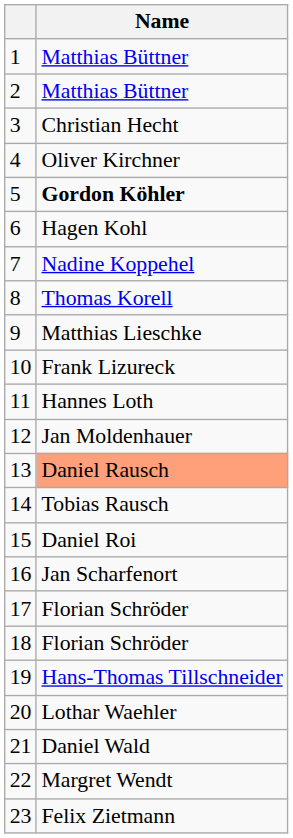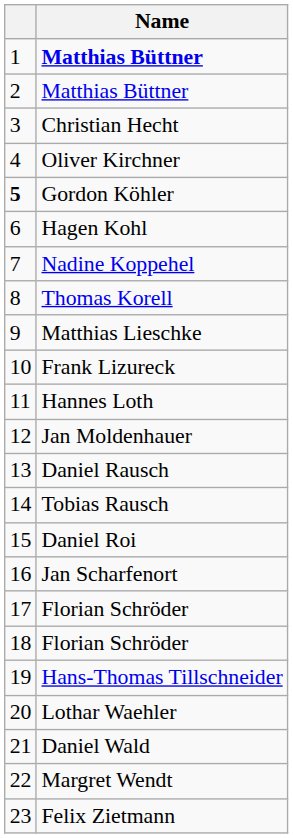row 2 | Name: normal -> bold
row 6 | column 1: normal -> bold
row 6 | Name: bold -> normal
row 14 | Name: lightsalmon background -> no background
